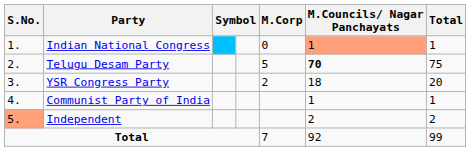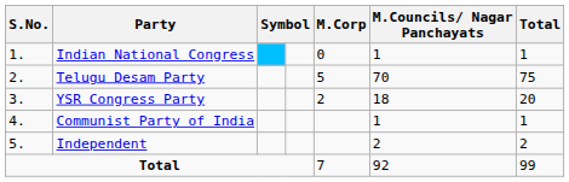Indian National Congress | M.Councils/ Nagar Panchayats: lightsalmon background -> no background
Telugu Desam Party | M.Councils/ Nagar Panchayats: bold -> normal
Independent | S.No.: lightsalmon background -> no background
